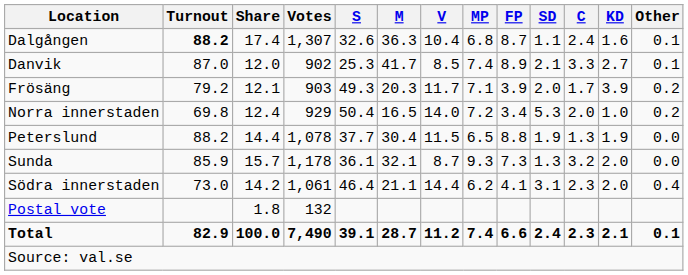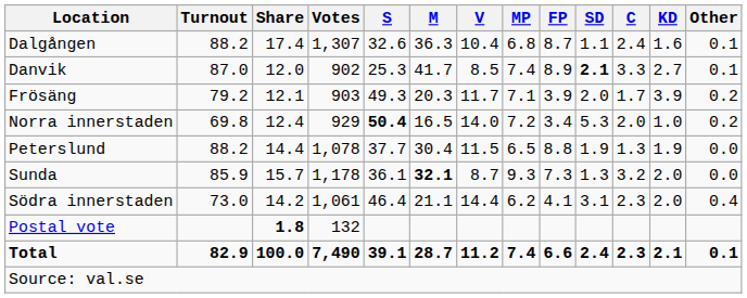Dalgången | Turnout: bold -> normal
Danvik | SD: normal -> bold
Norra innerstaden | S: normal -> bold
Sunda | M: normal -> bold
Postal vote | Share: normal -> bold
